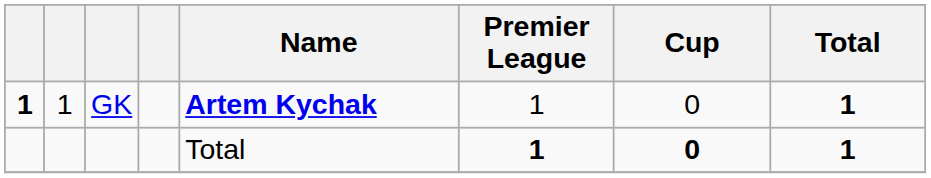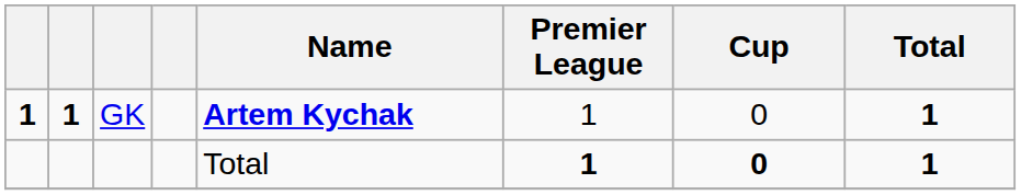GK | column 2: normal -> bold
